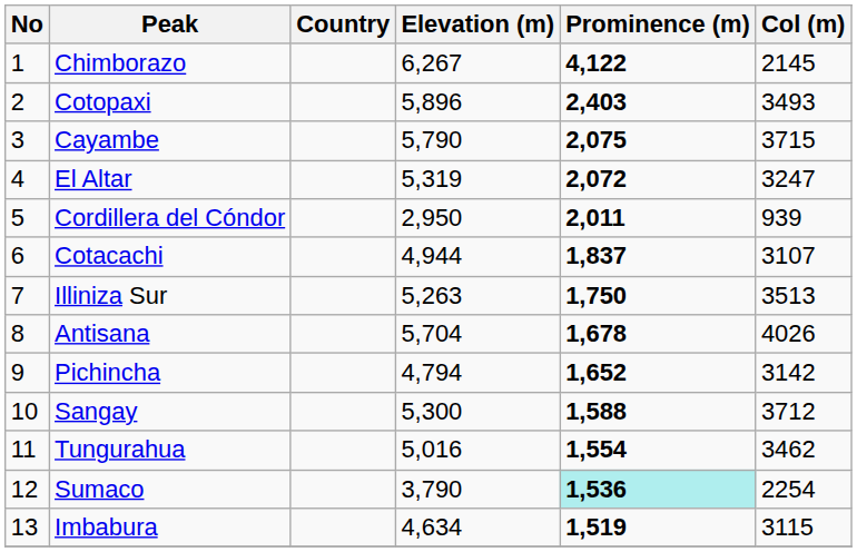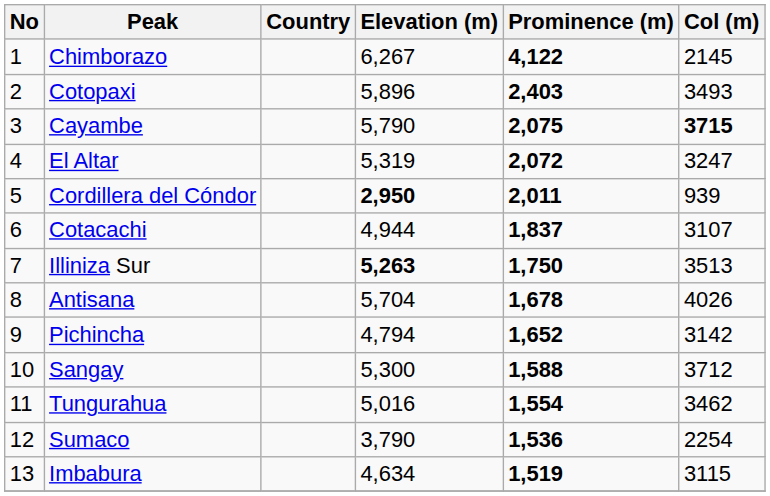Cayambe | Col (m): normal -> bold
Cordillera del Cóndor | Elevation (m): normal -> bold
Illiniza Sur | Elevation (m): normal -> bold
Sumaco | Prominence (m): paleturquoise background -> no background
